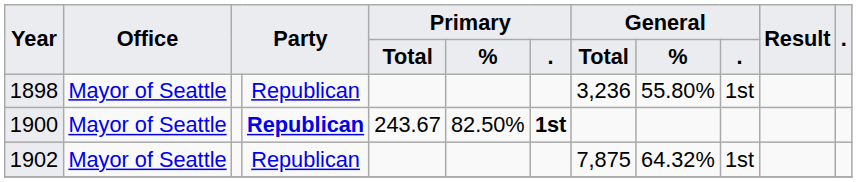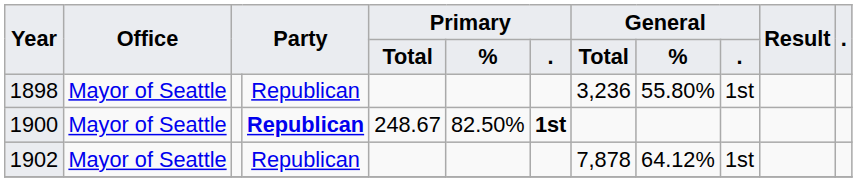1900 | Primary / Total: 243.67 -> 248.67
1902 | General / Total: 7,875 -> 7,878
1902 | General / %: 64.32% -> 64.12%
